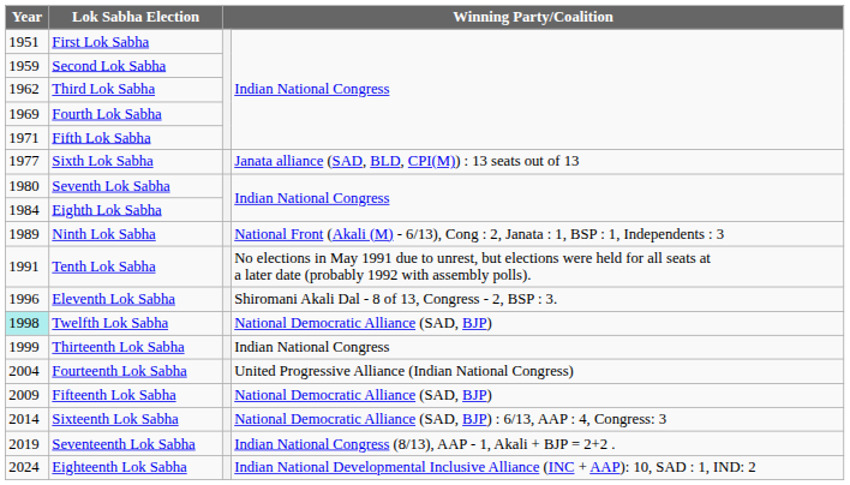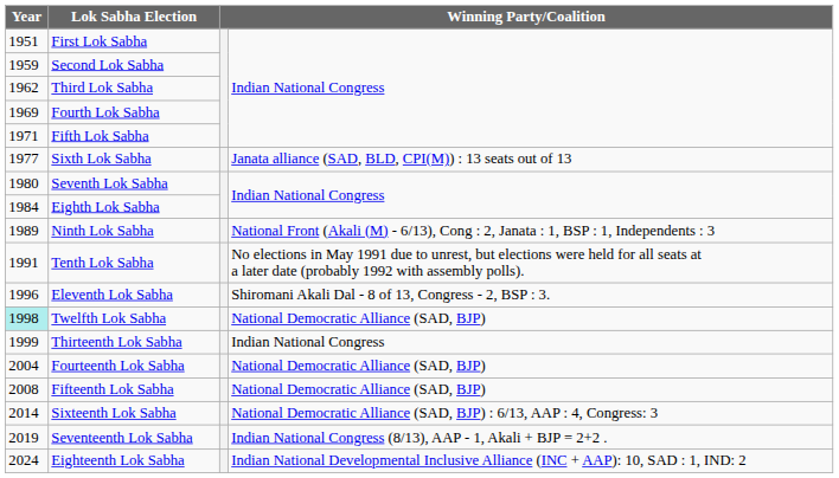Fourteenth Lok Sabha | column 4: United Progressive Alliance (Indian National Congress) -> National Democratic Alliance (SAD, BJP)
Fifteenth Lok Sabha | Year: 2009 -> 2008
